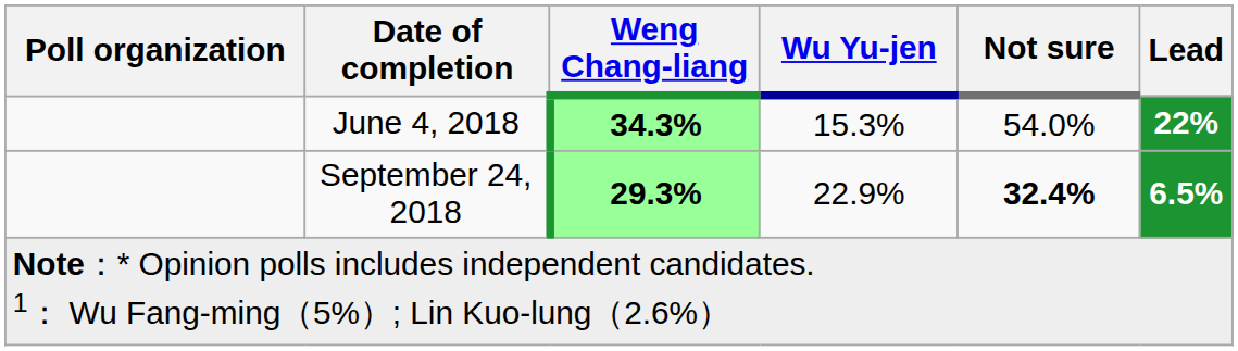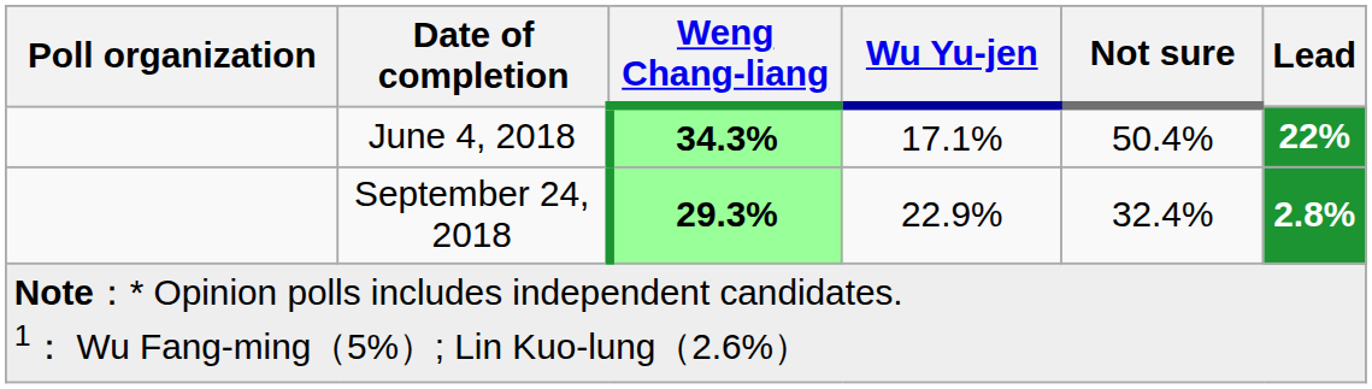June 4, 2018 | Wu Yu-jen: 15.3% -> 17.1%
June 4, 2018 | Not sure: 54.0% -> 50.4%
September 24, 2018 | Not sure: bold -> normal
September 24, 2018 | Lead: 6.5% -> 2.8%
